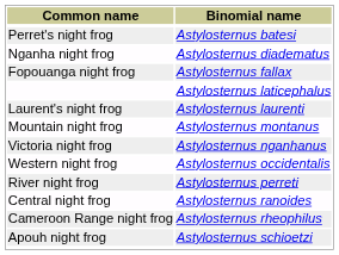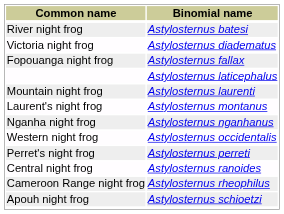row 2 | Common name: Perret's night frog -> River night frog
row 3 | Common name: Nganha night frog -> Victoria night frog
row 6 | Common name: Laurent's night frog -> Mountain night frog
row 7 | Common name: Mountain night frog -> Laurent's night frog
row 8 | Common name: Victoria night frog -> Nganha night frog
row 10 | Common name: River night frog -> Perret's night frog
